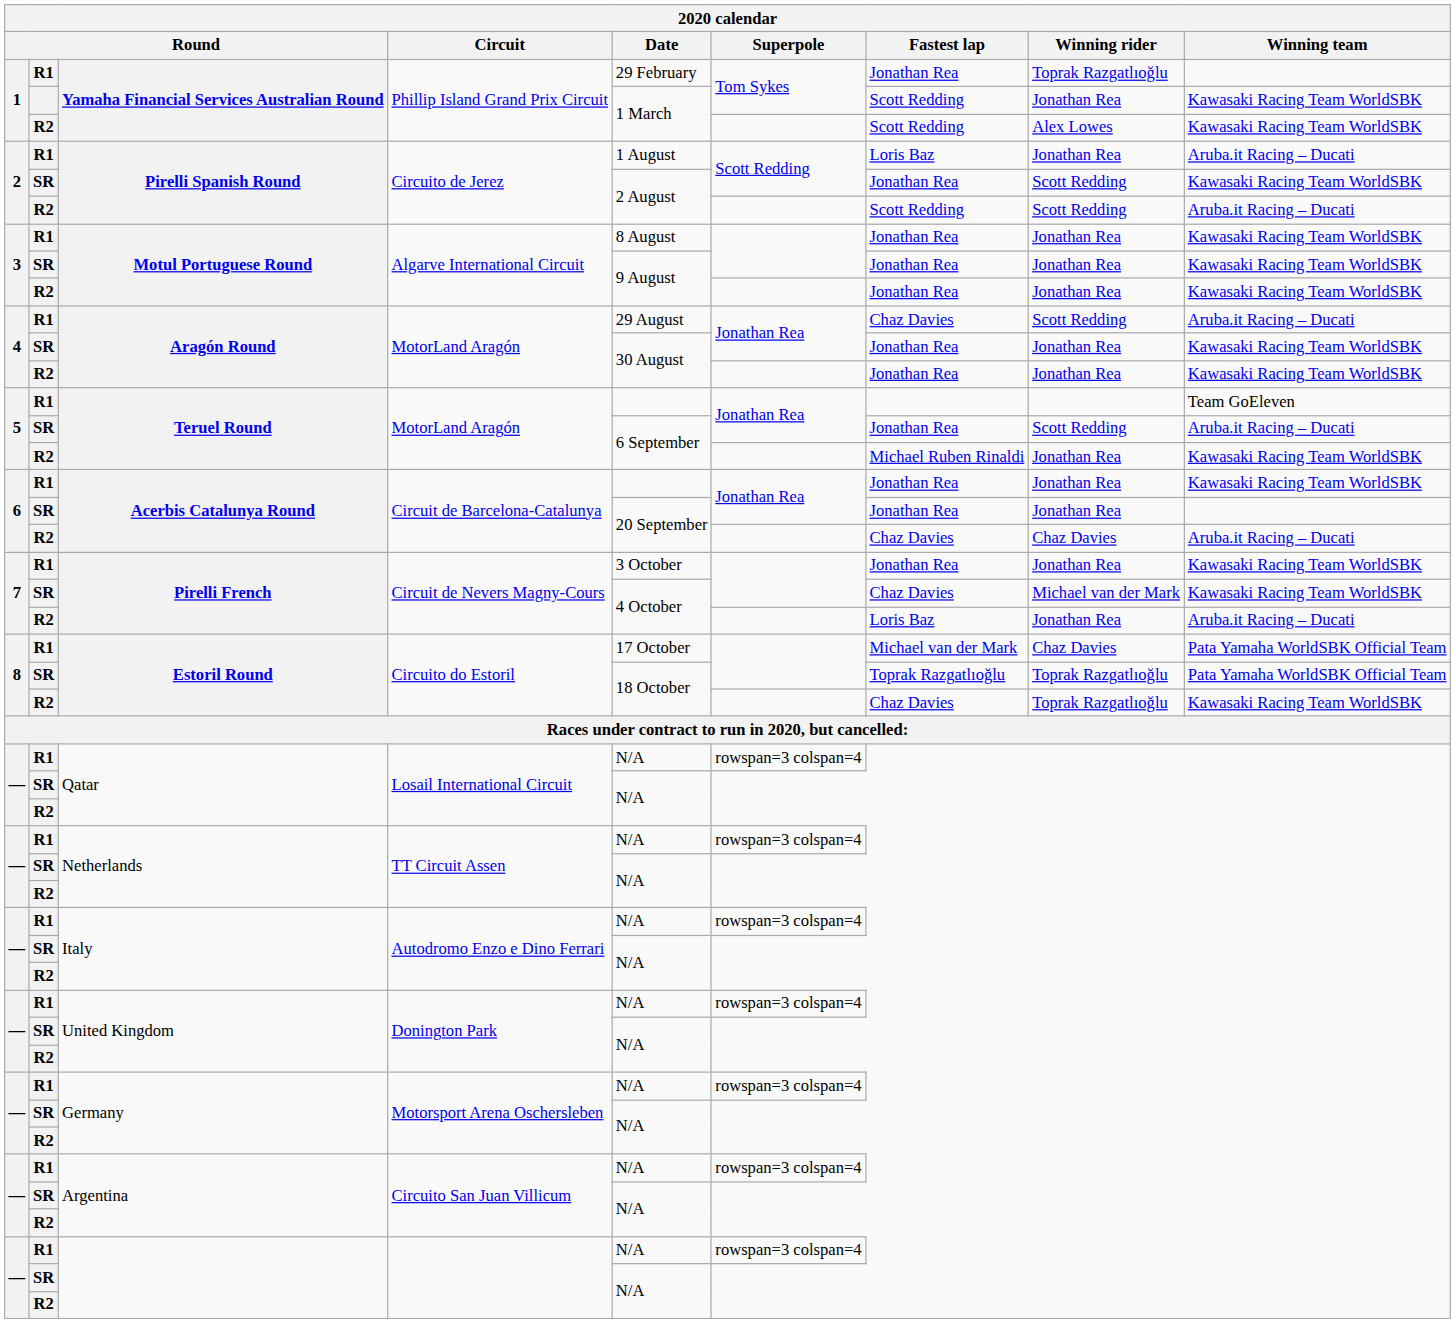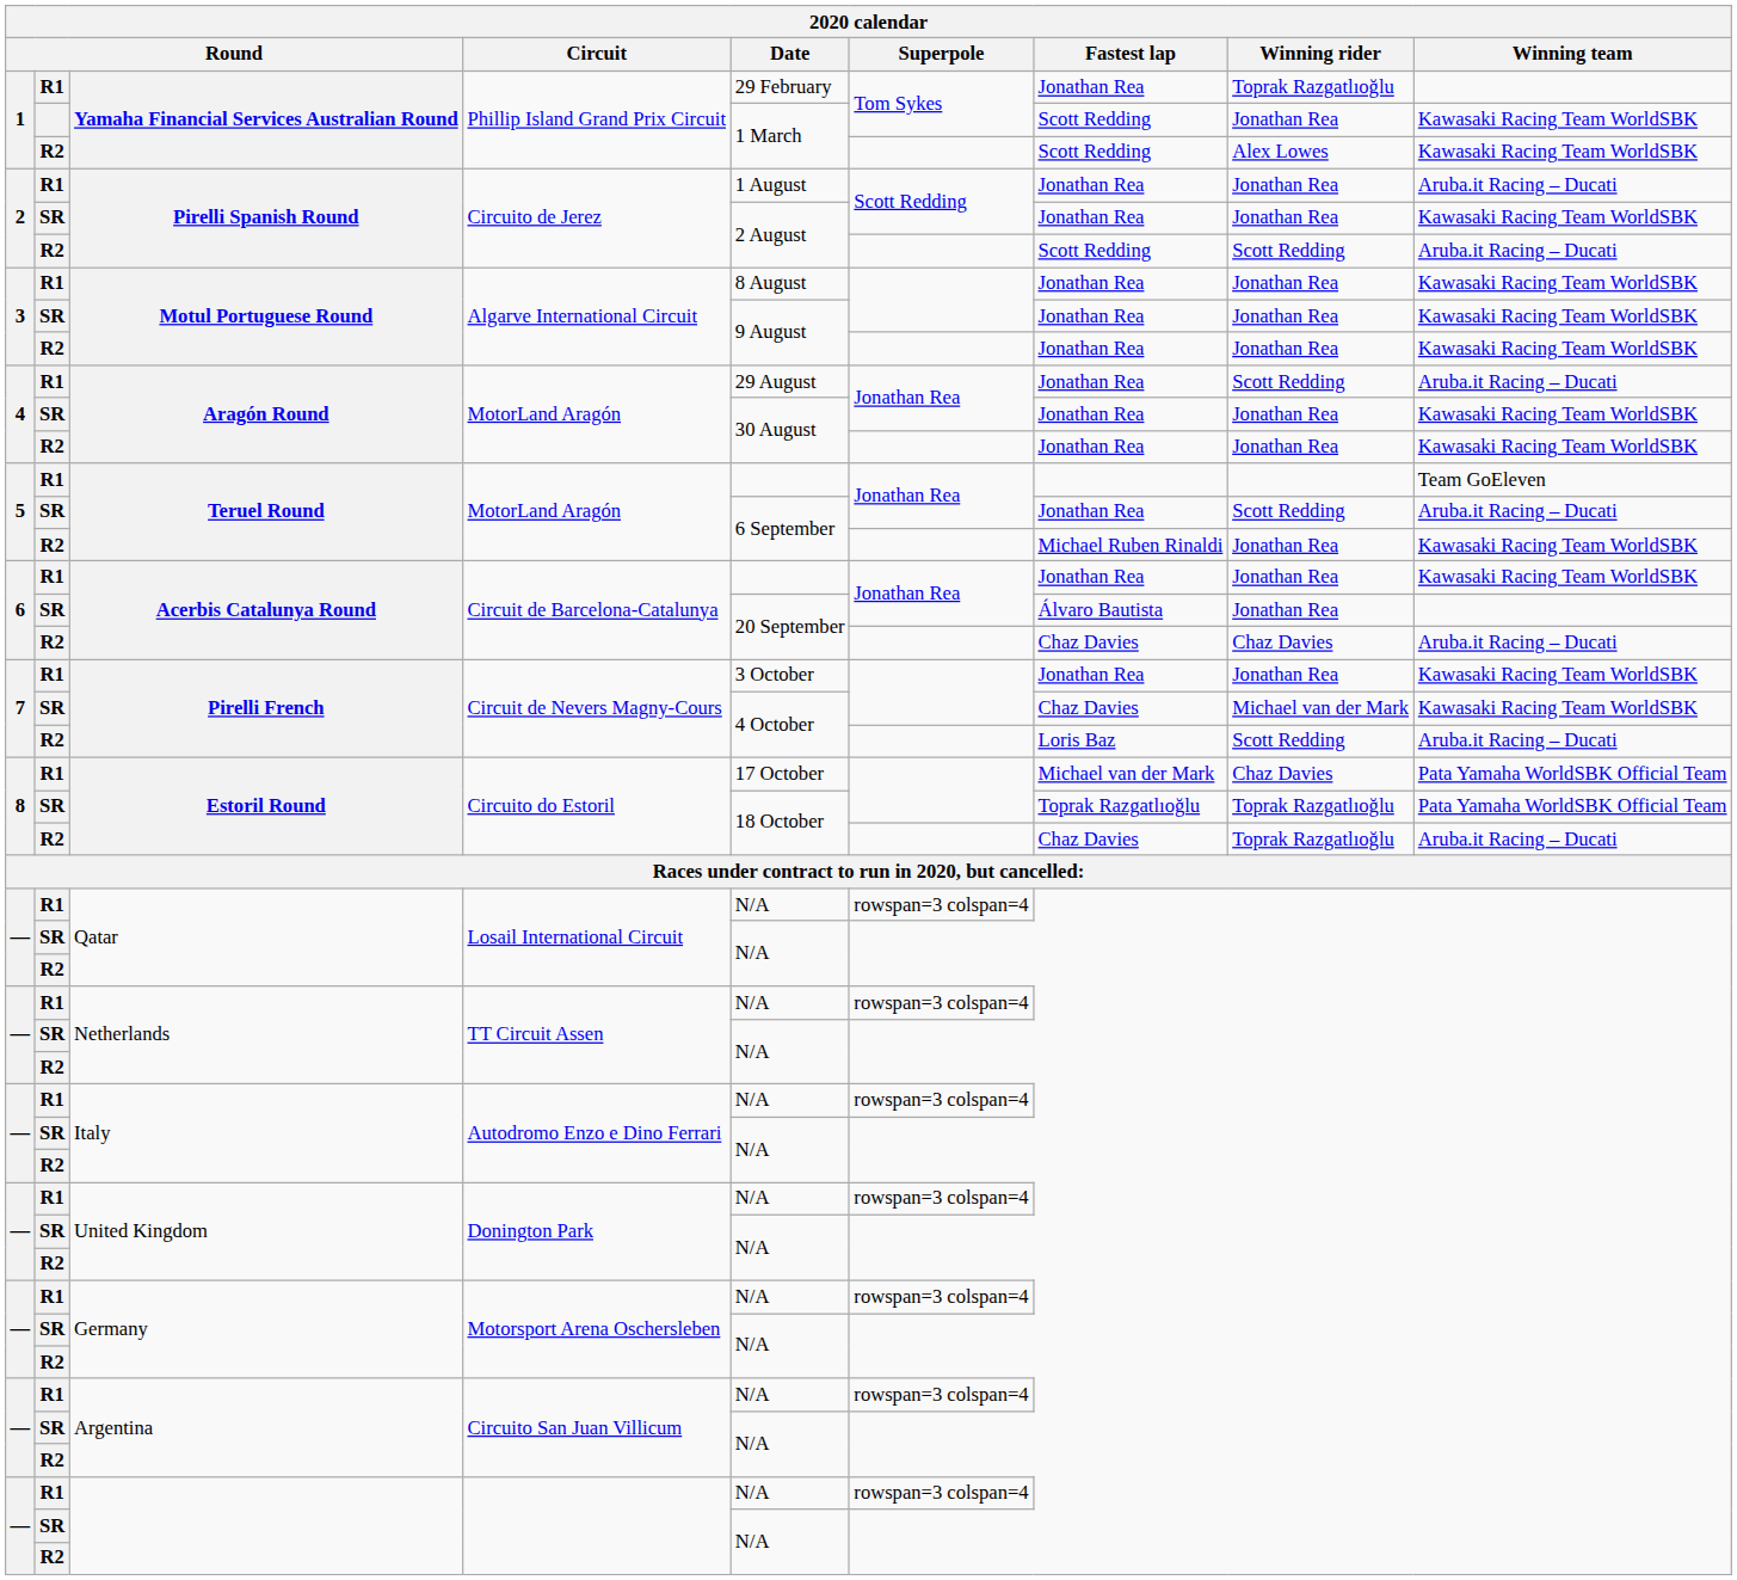R1 / Pirelli Spanish Round | Fastest lap: Loris Baz -> Jonathan Rea
SR / Pirelli Spanish Round | Winning rider: Scott Redding -> Jonathan Rea
R1 / Aragón Round | Fastest lap: Chaz Davies -> Jonathan Rea
SR / Acerbis Catalunya Round | Fastest lap: Jonathan Rea -> Álvaro Bautista
R2 / Pirelli French | Winning rider: Jonathan Rea -> Scott Redding
R2 / Estoril Round | Winning team: Kawasaki Racing Team WorldSBK -> Aruba.it Racing – Ducati
